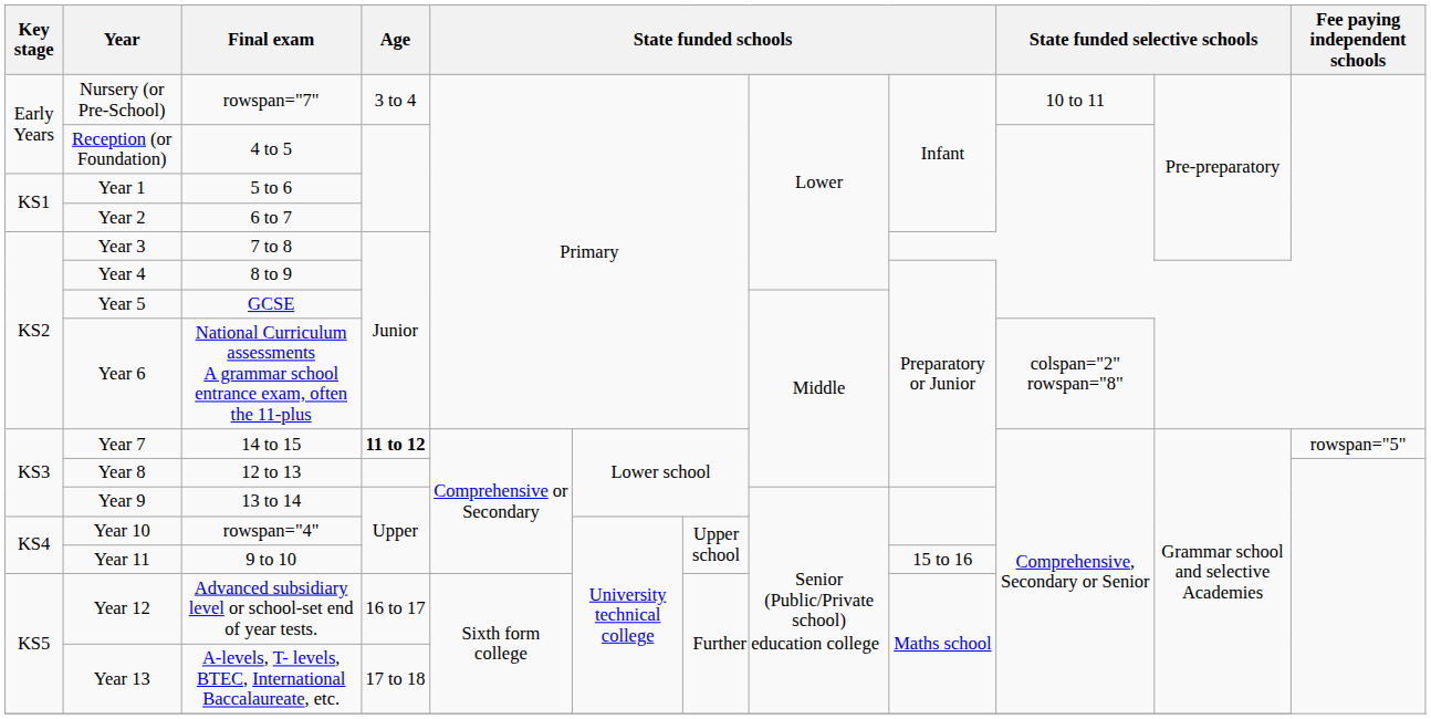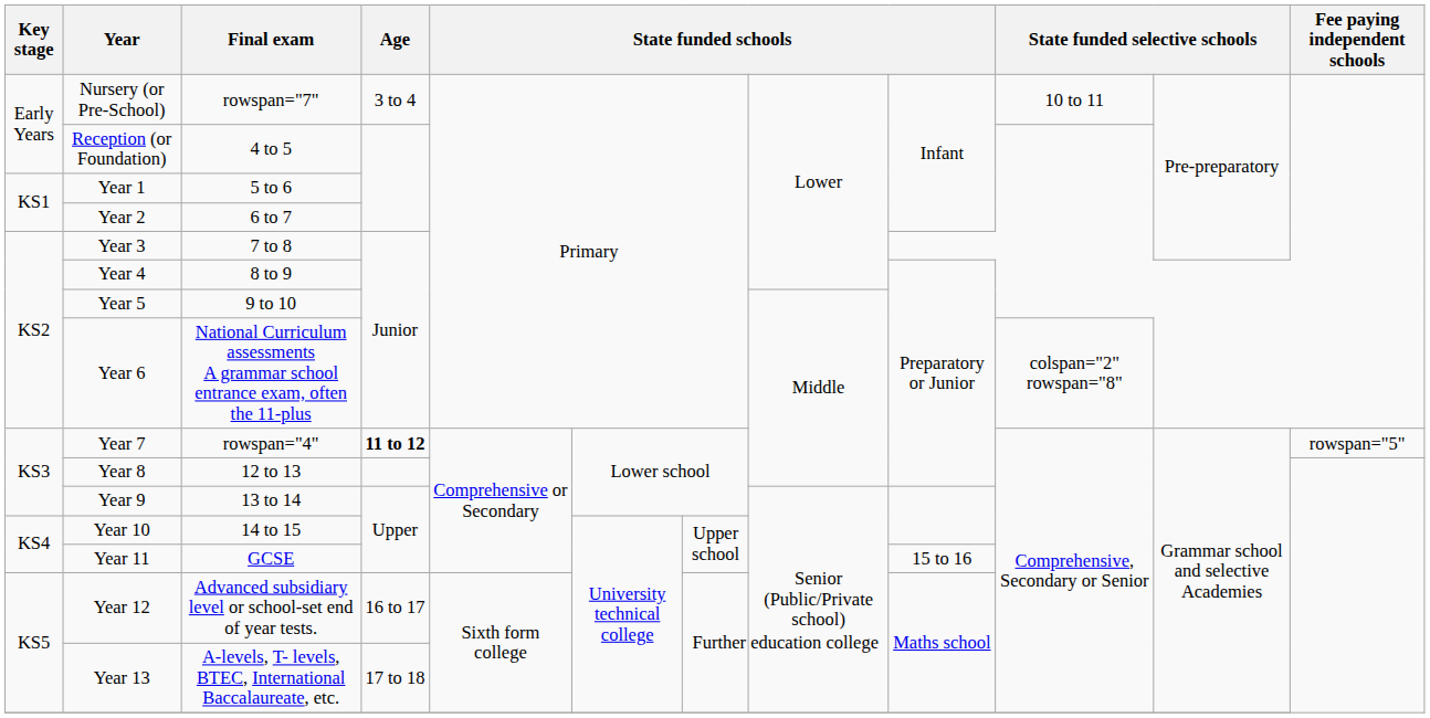Year 5 | Final exam: GCSE -> 9 to 10
Year 7 | Final exam: 14 to 15 -> rowspan="4"
Year 10 | Final exam: rowspan="4" -> 14 to 15
Year 11 | Final exam: 9 to 10 -> GCSE
